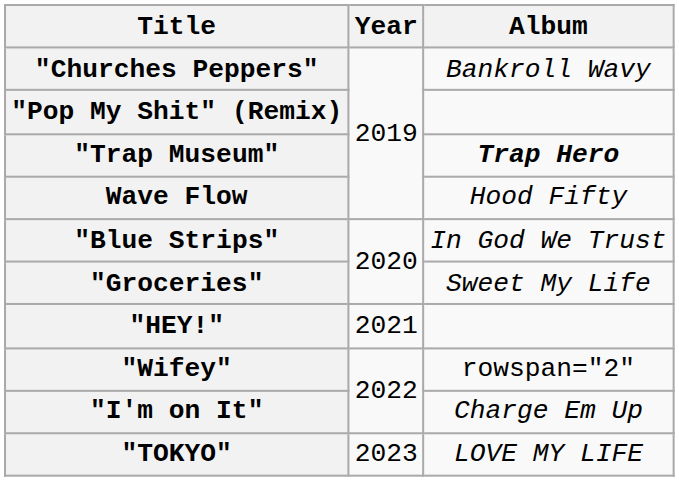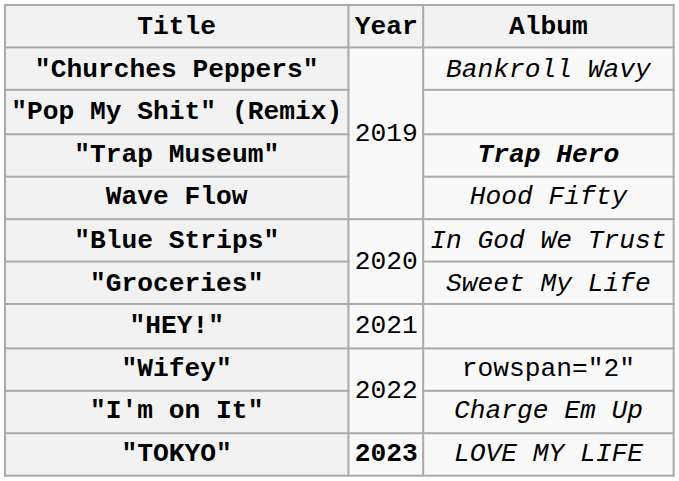"TOKYO" | Year: normal -> bold
